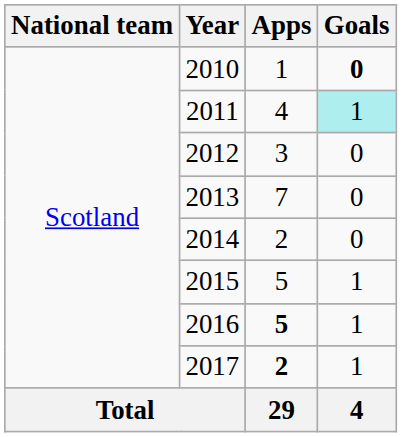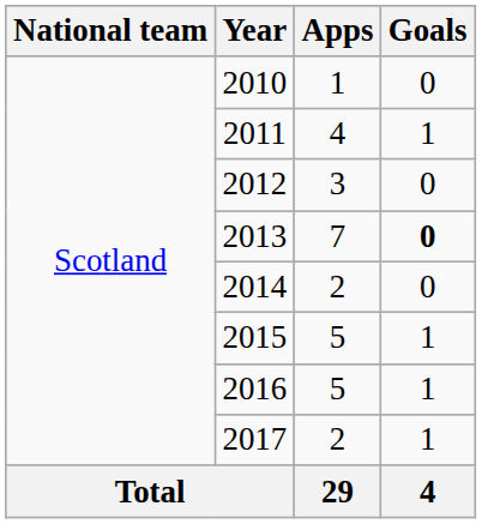2010 | Goals: bold -> normal
2011 | Goals: paleturquoise background -> no background
2013 | Goals: normal -> bold
2016 | Apps: bold -> normal
2017 | Apps: bold -> normal
